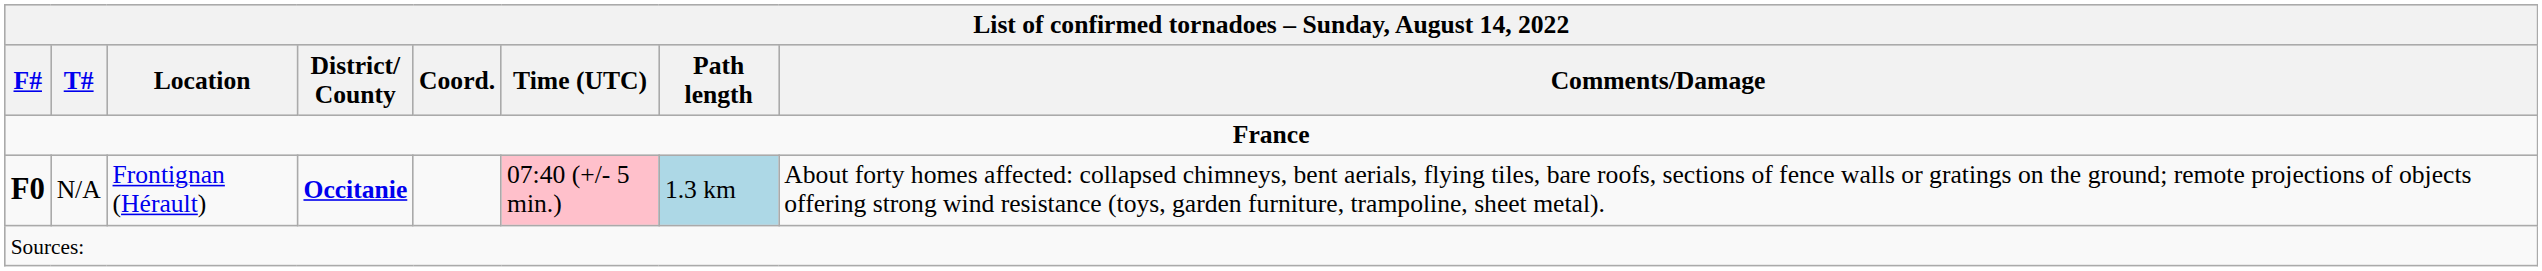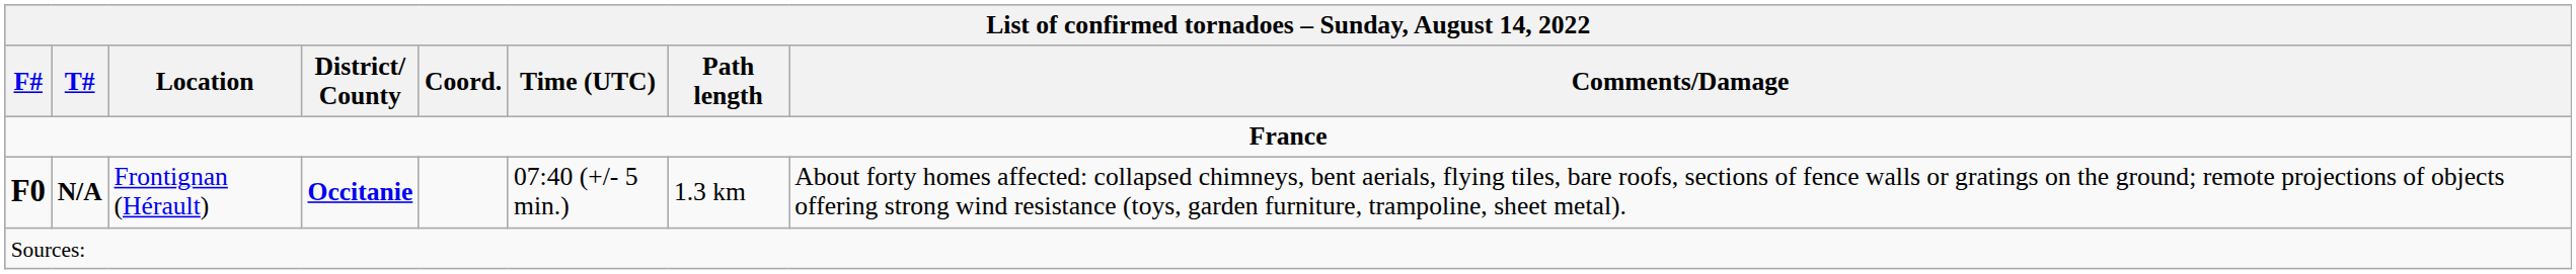F0 | T#: normal -> bold
F0 | Time (UTC): pink background -> no background
F0 | Path length: lightblue background -> no background
